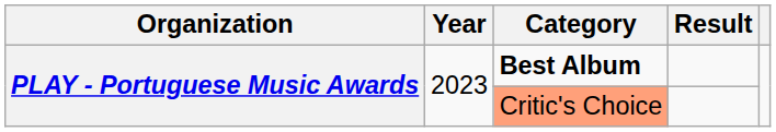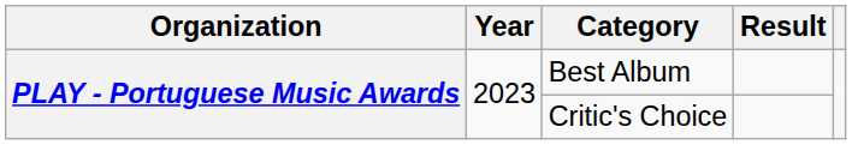Best Album | Category: bold -> normal
Critic's Choice | Category: lightsalmon background -> no background
